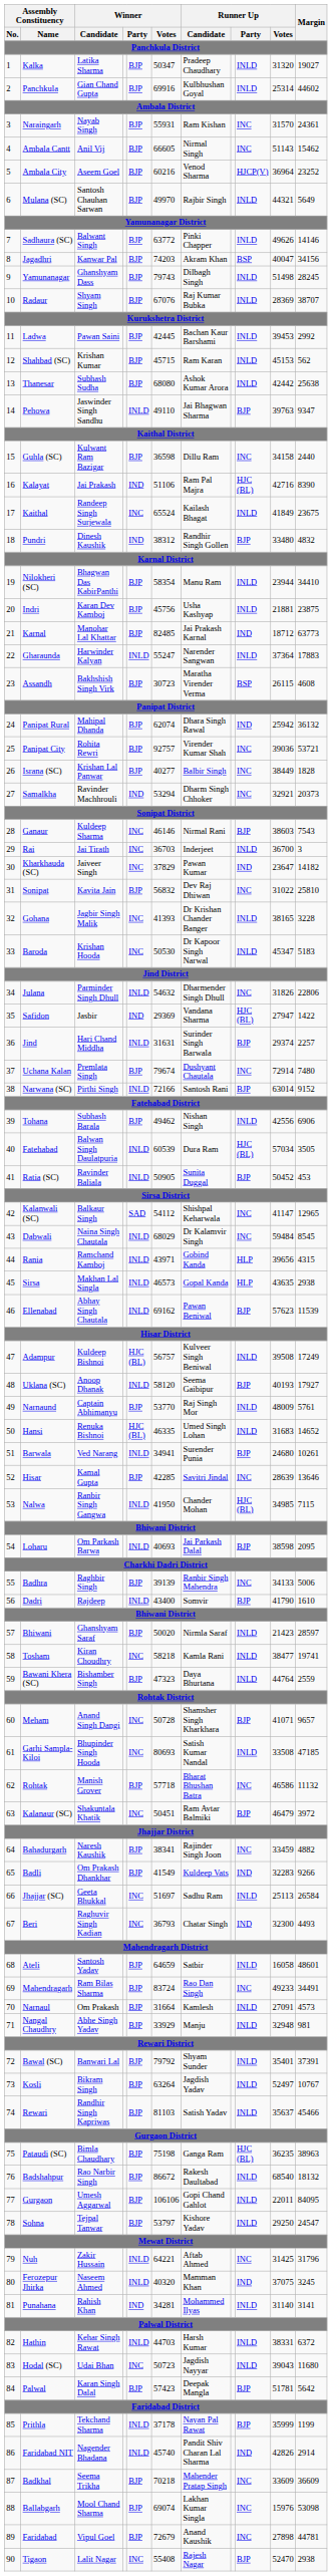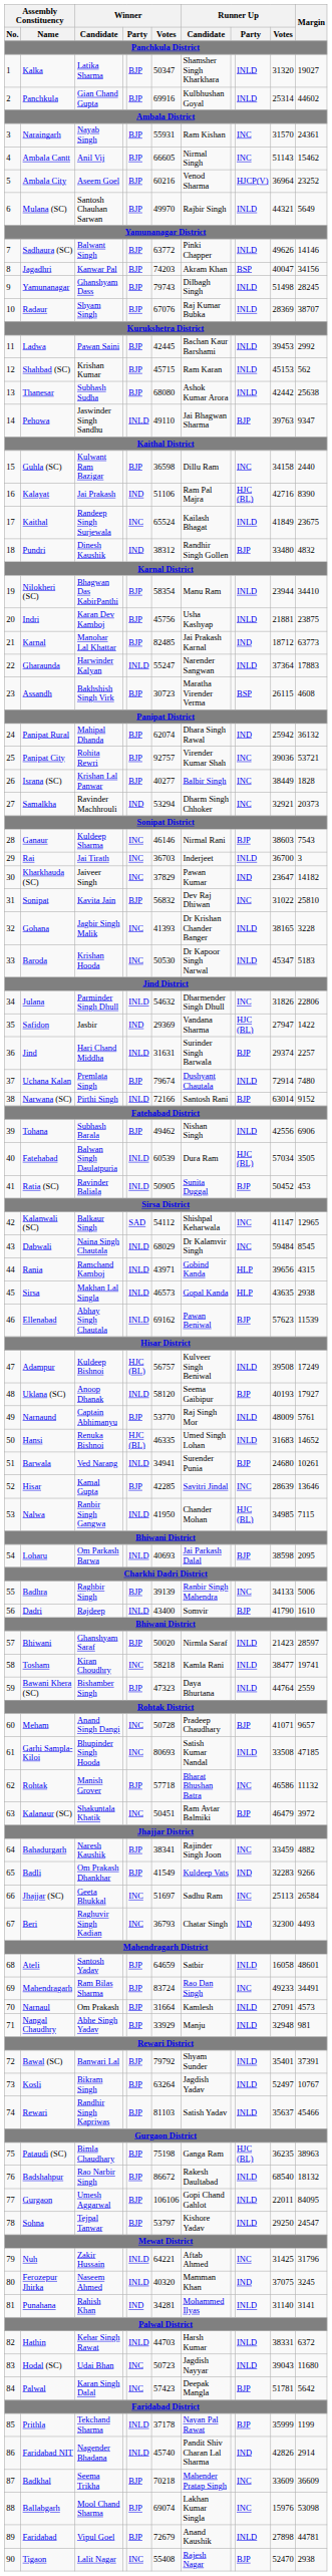Kalka | Runner Up / Candidate: Pradeep Chaudhary -> Shamsher Singh Kharkhara
Uchana Kalan | column 9: INC -> INLD
Meham | Runner Up / Candidate: Shamsher Singh Kharkhara -> Pradeep Chaudhary
Jhajjar (SC) | column 9: INLD -> INC
Palwal | column 5: BJP -> INC
Faridabad | column 9: INC -> INLD
